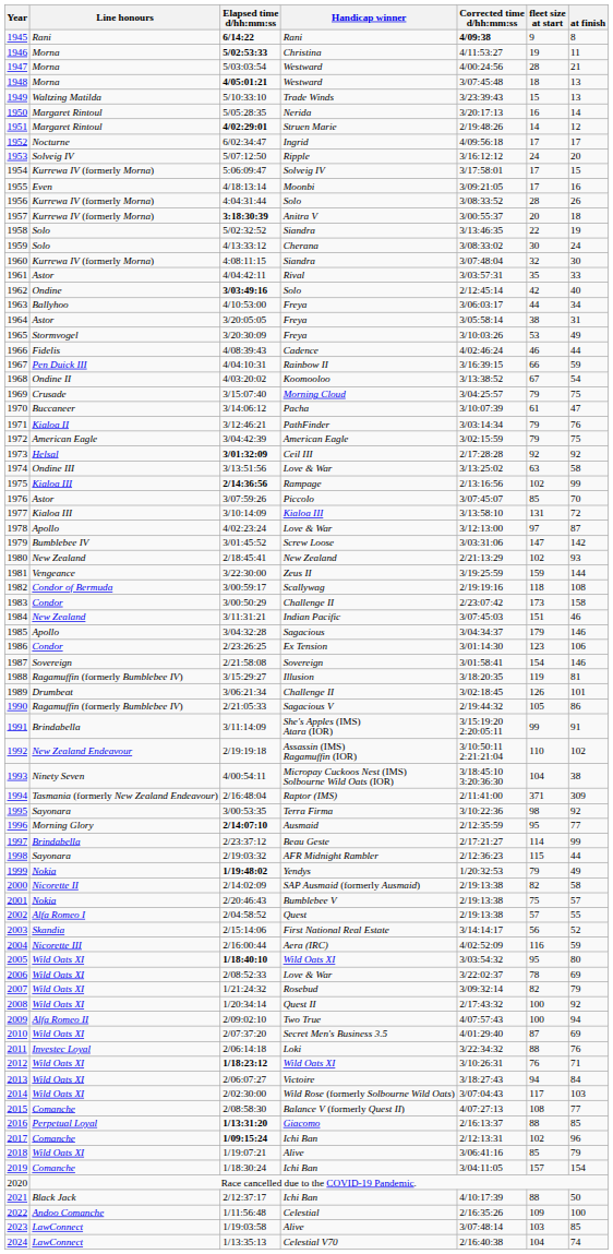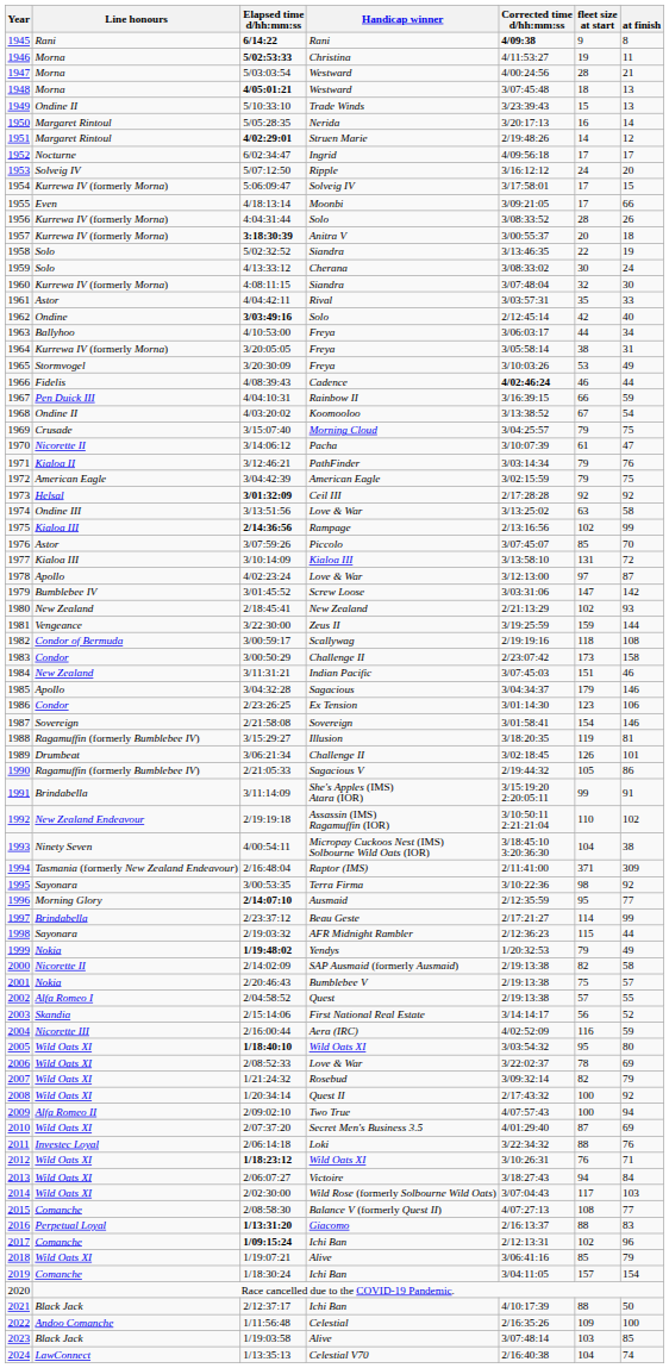1949 | Line honours: Waltzing Matilda -> Ondine II
1955 | at finish: 16 -> 66
1964 | Line honours: Astor -> Kurrewa IV (formerly Morna)
1966 | Corrected time d/hh:mm:ss: normal -> bold
1970 | Line honours: Buccaneer -> Nicorette II
2016 | at finish: 85 -> 83
2023 | Line honours: LawConnect -> Black Jack
